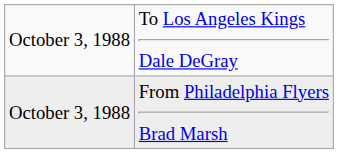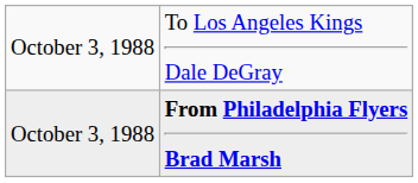row 2 | column 2: normal -> bold
